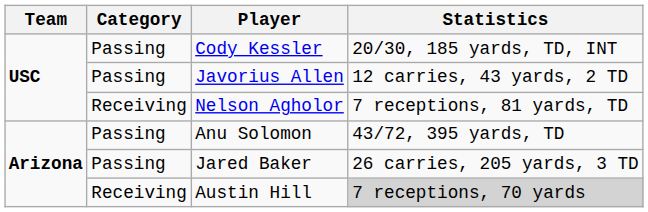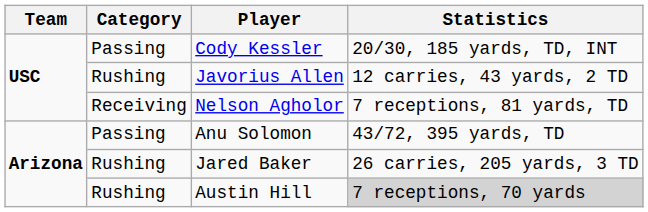Javorius Allen | Category: Passing -> Rushing
Jared Baker | Category: Passing -> Rushing
Austin Hill | Category: Receiving -> Rushing
